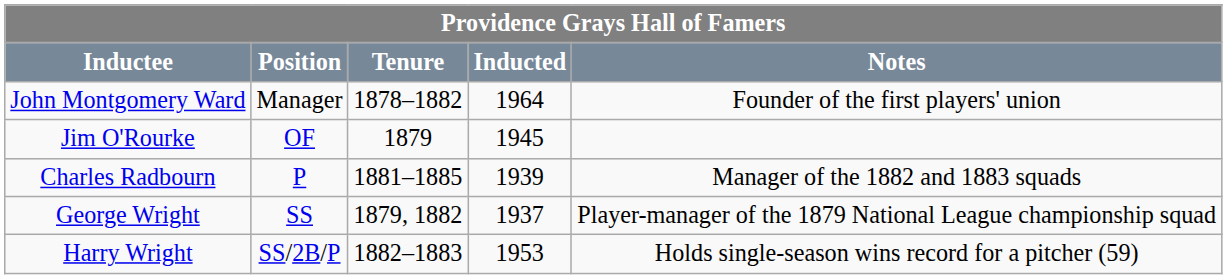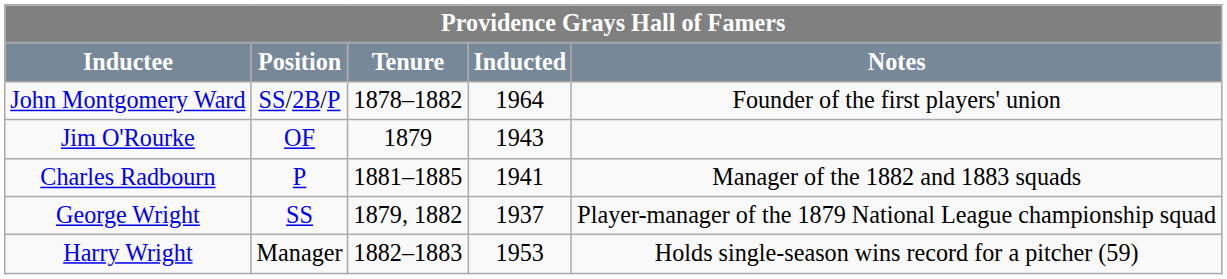John Montgomery Ward | Position: Manager -> SS/2B/P
Jim O'Rourke | Inducted: 1945 -> 1943
Charles Radbourn | Inducted: 1939 -> 1941
Harry Wright | Position: SS/2B/P -> Manager
